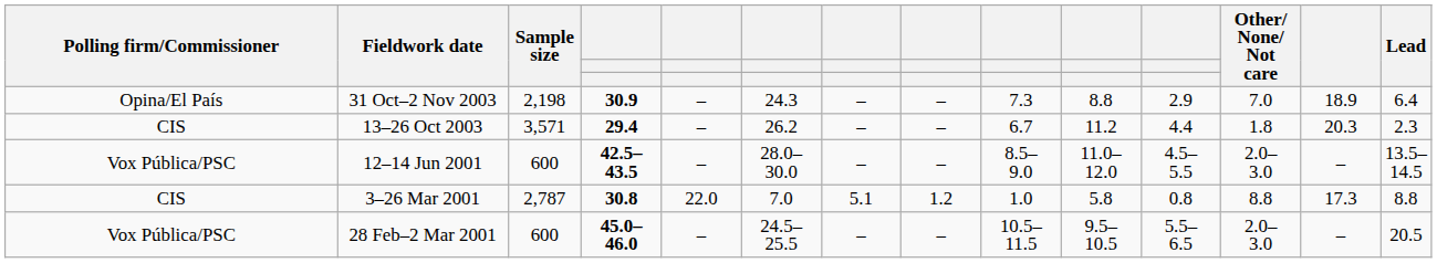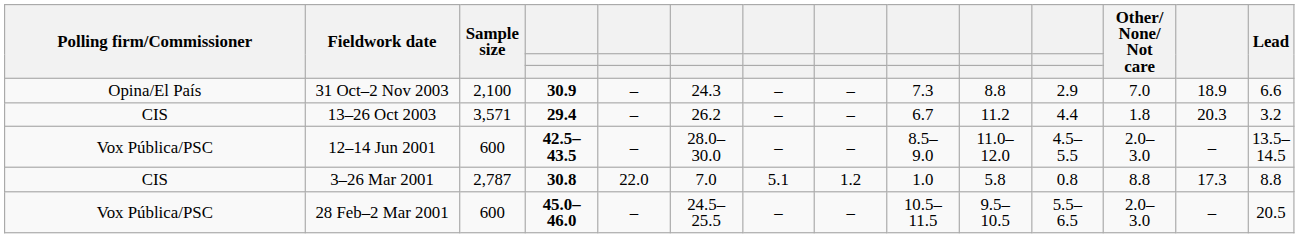31 Oct–2 Nov 2003 | Sample size: 2,198 -> 2,100
31 Oct–2 Nov 2003 | Lead: 6.4 -> 6.6
13–26 Oct 2003 | Lead: 2.3 -> 3.2
